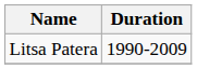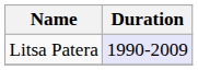Litsa Patera | Duration: no background -> lavender background
